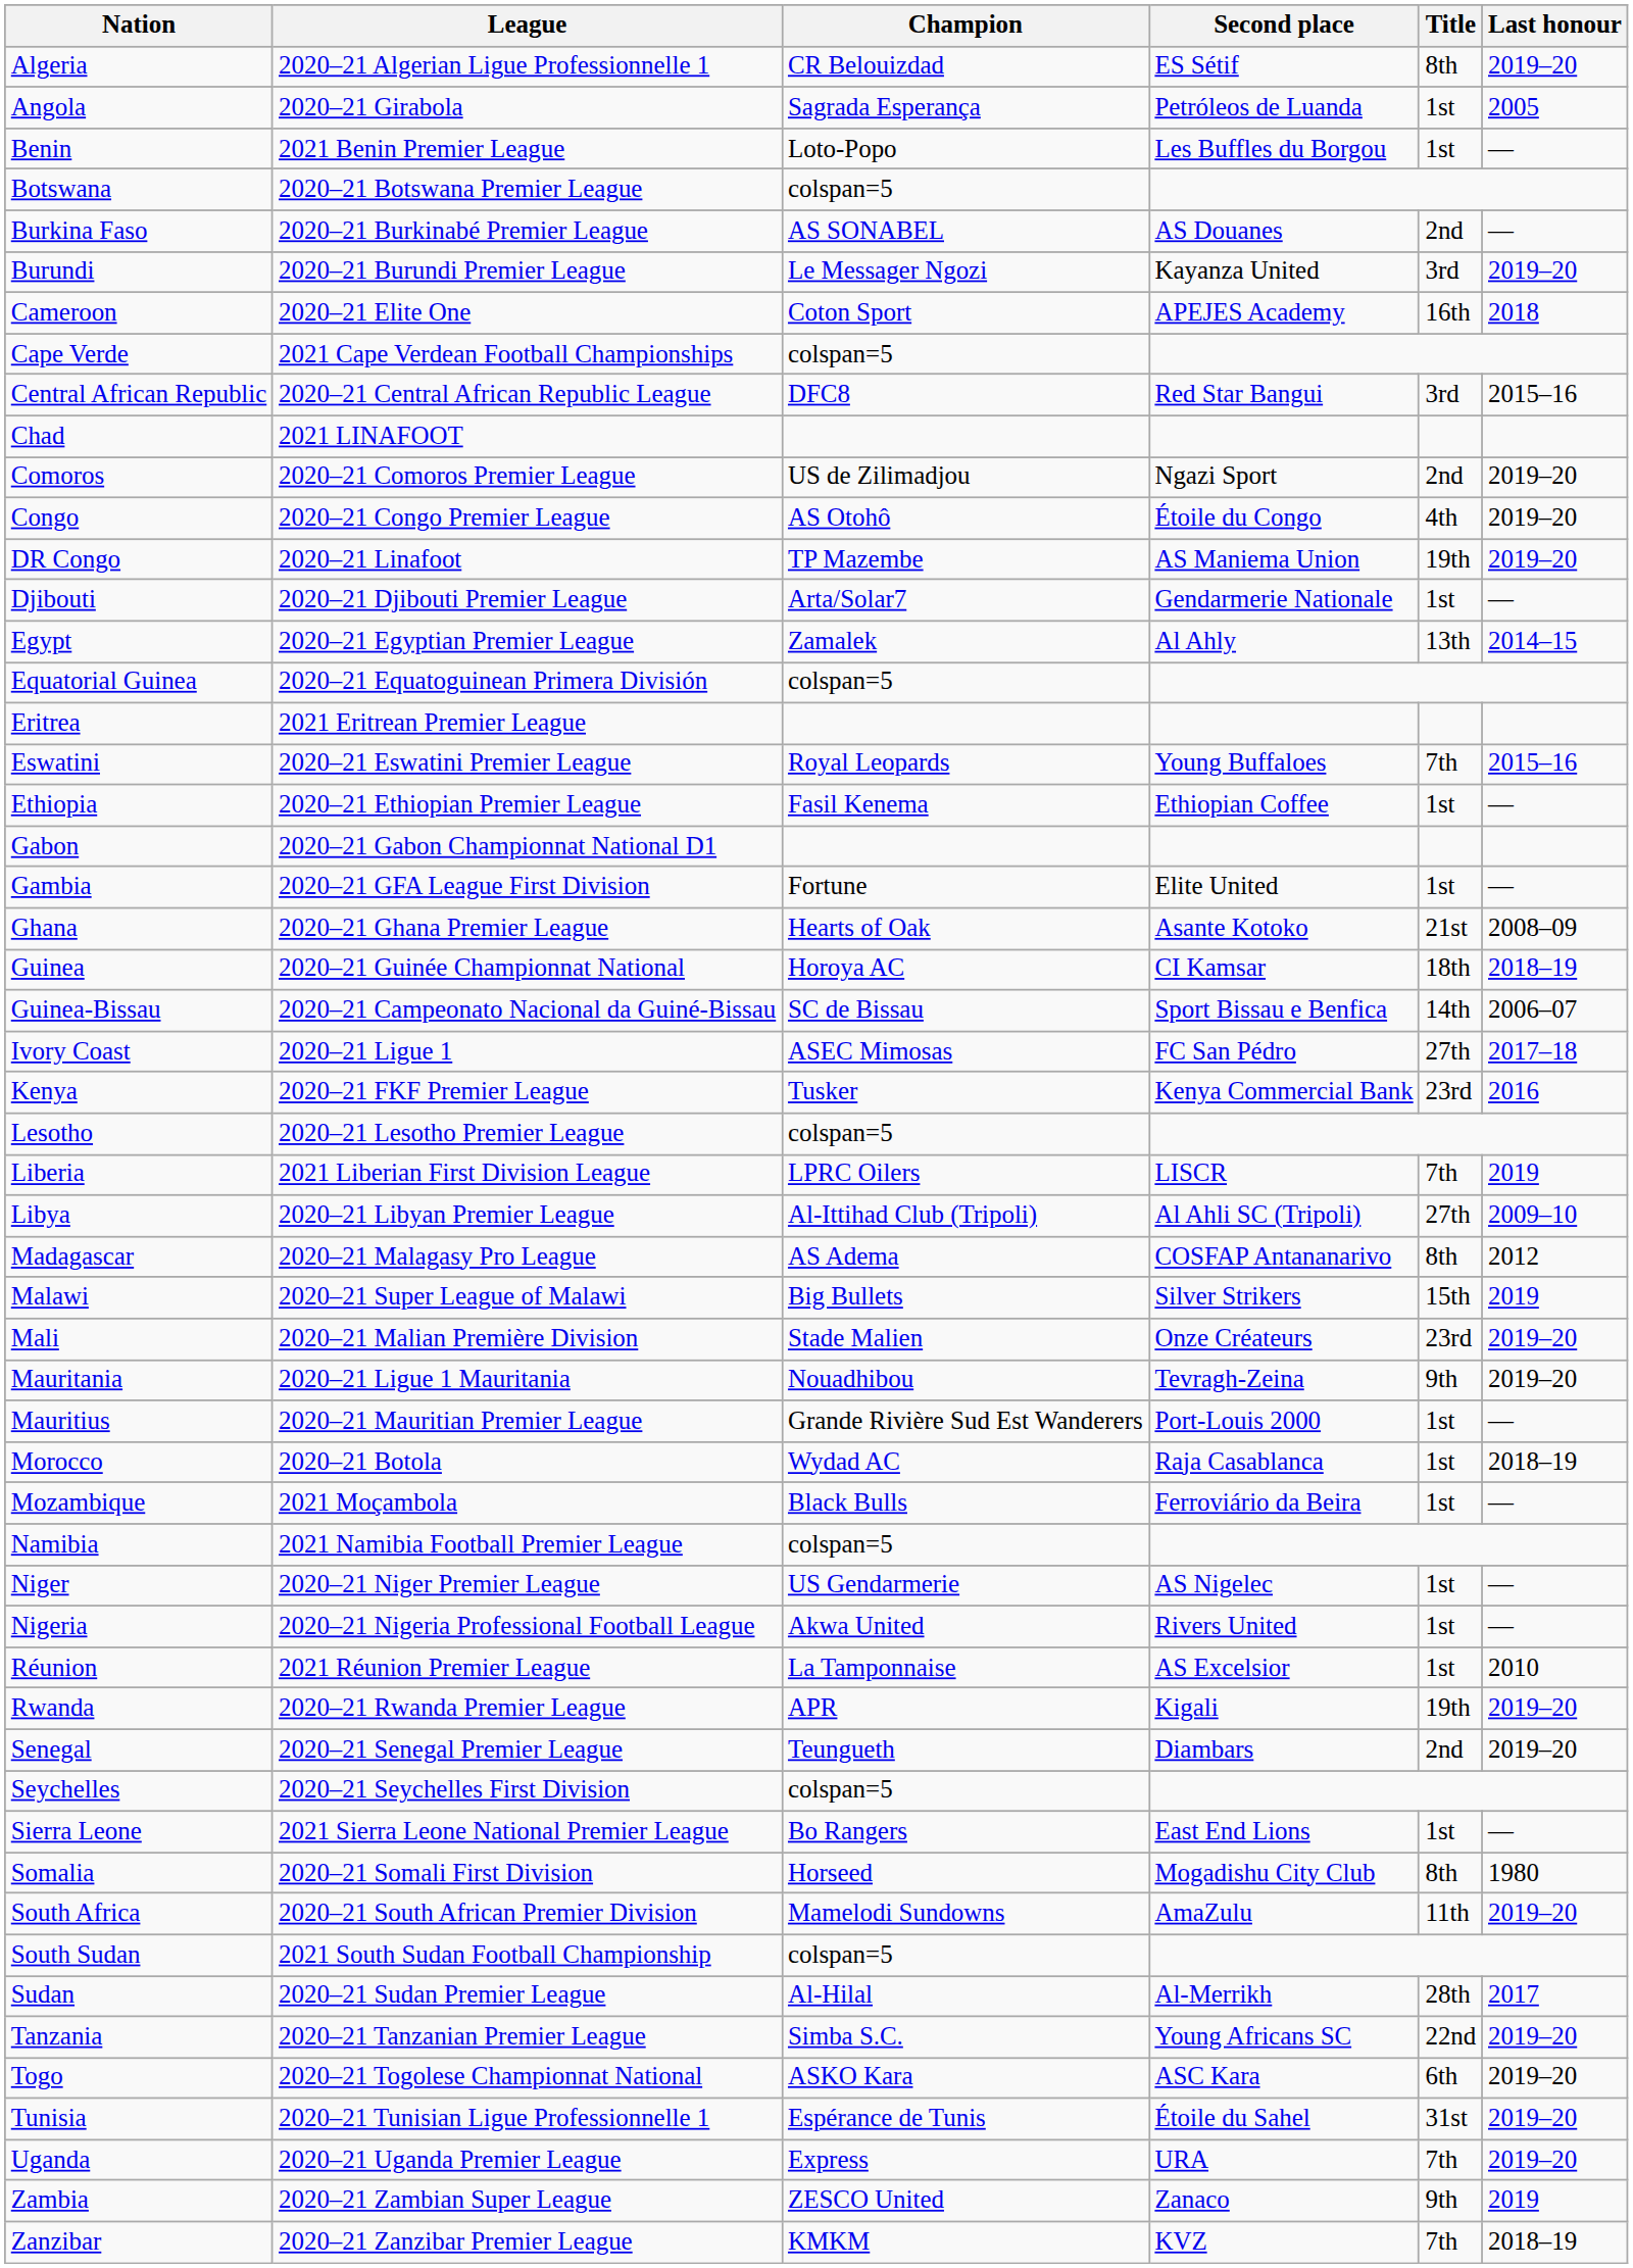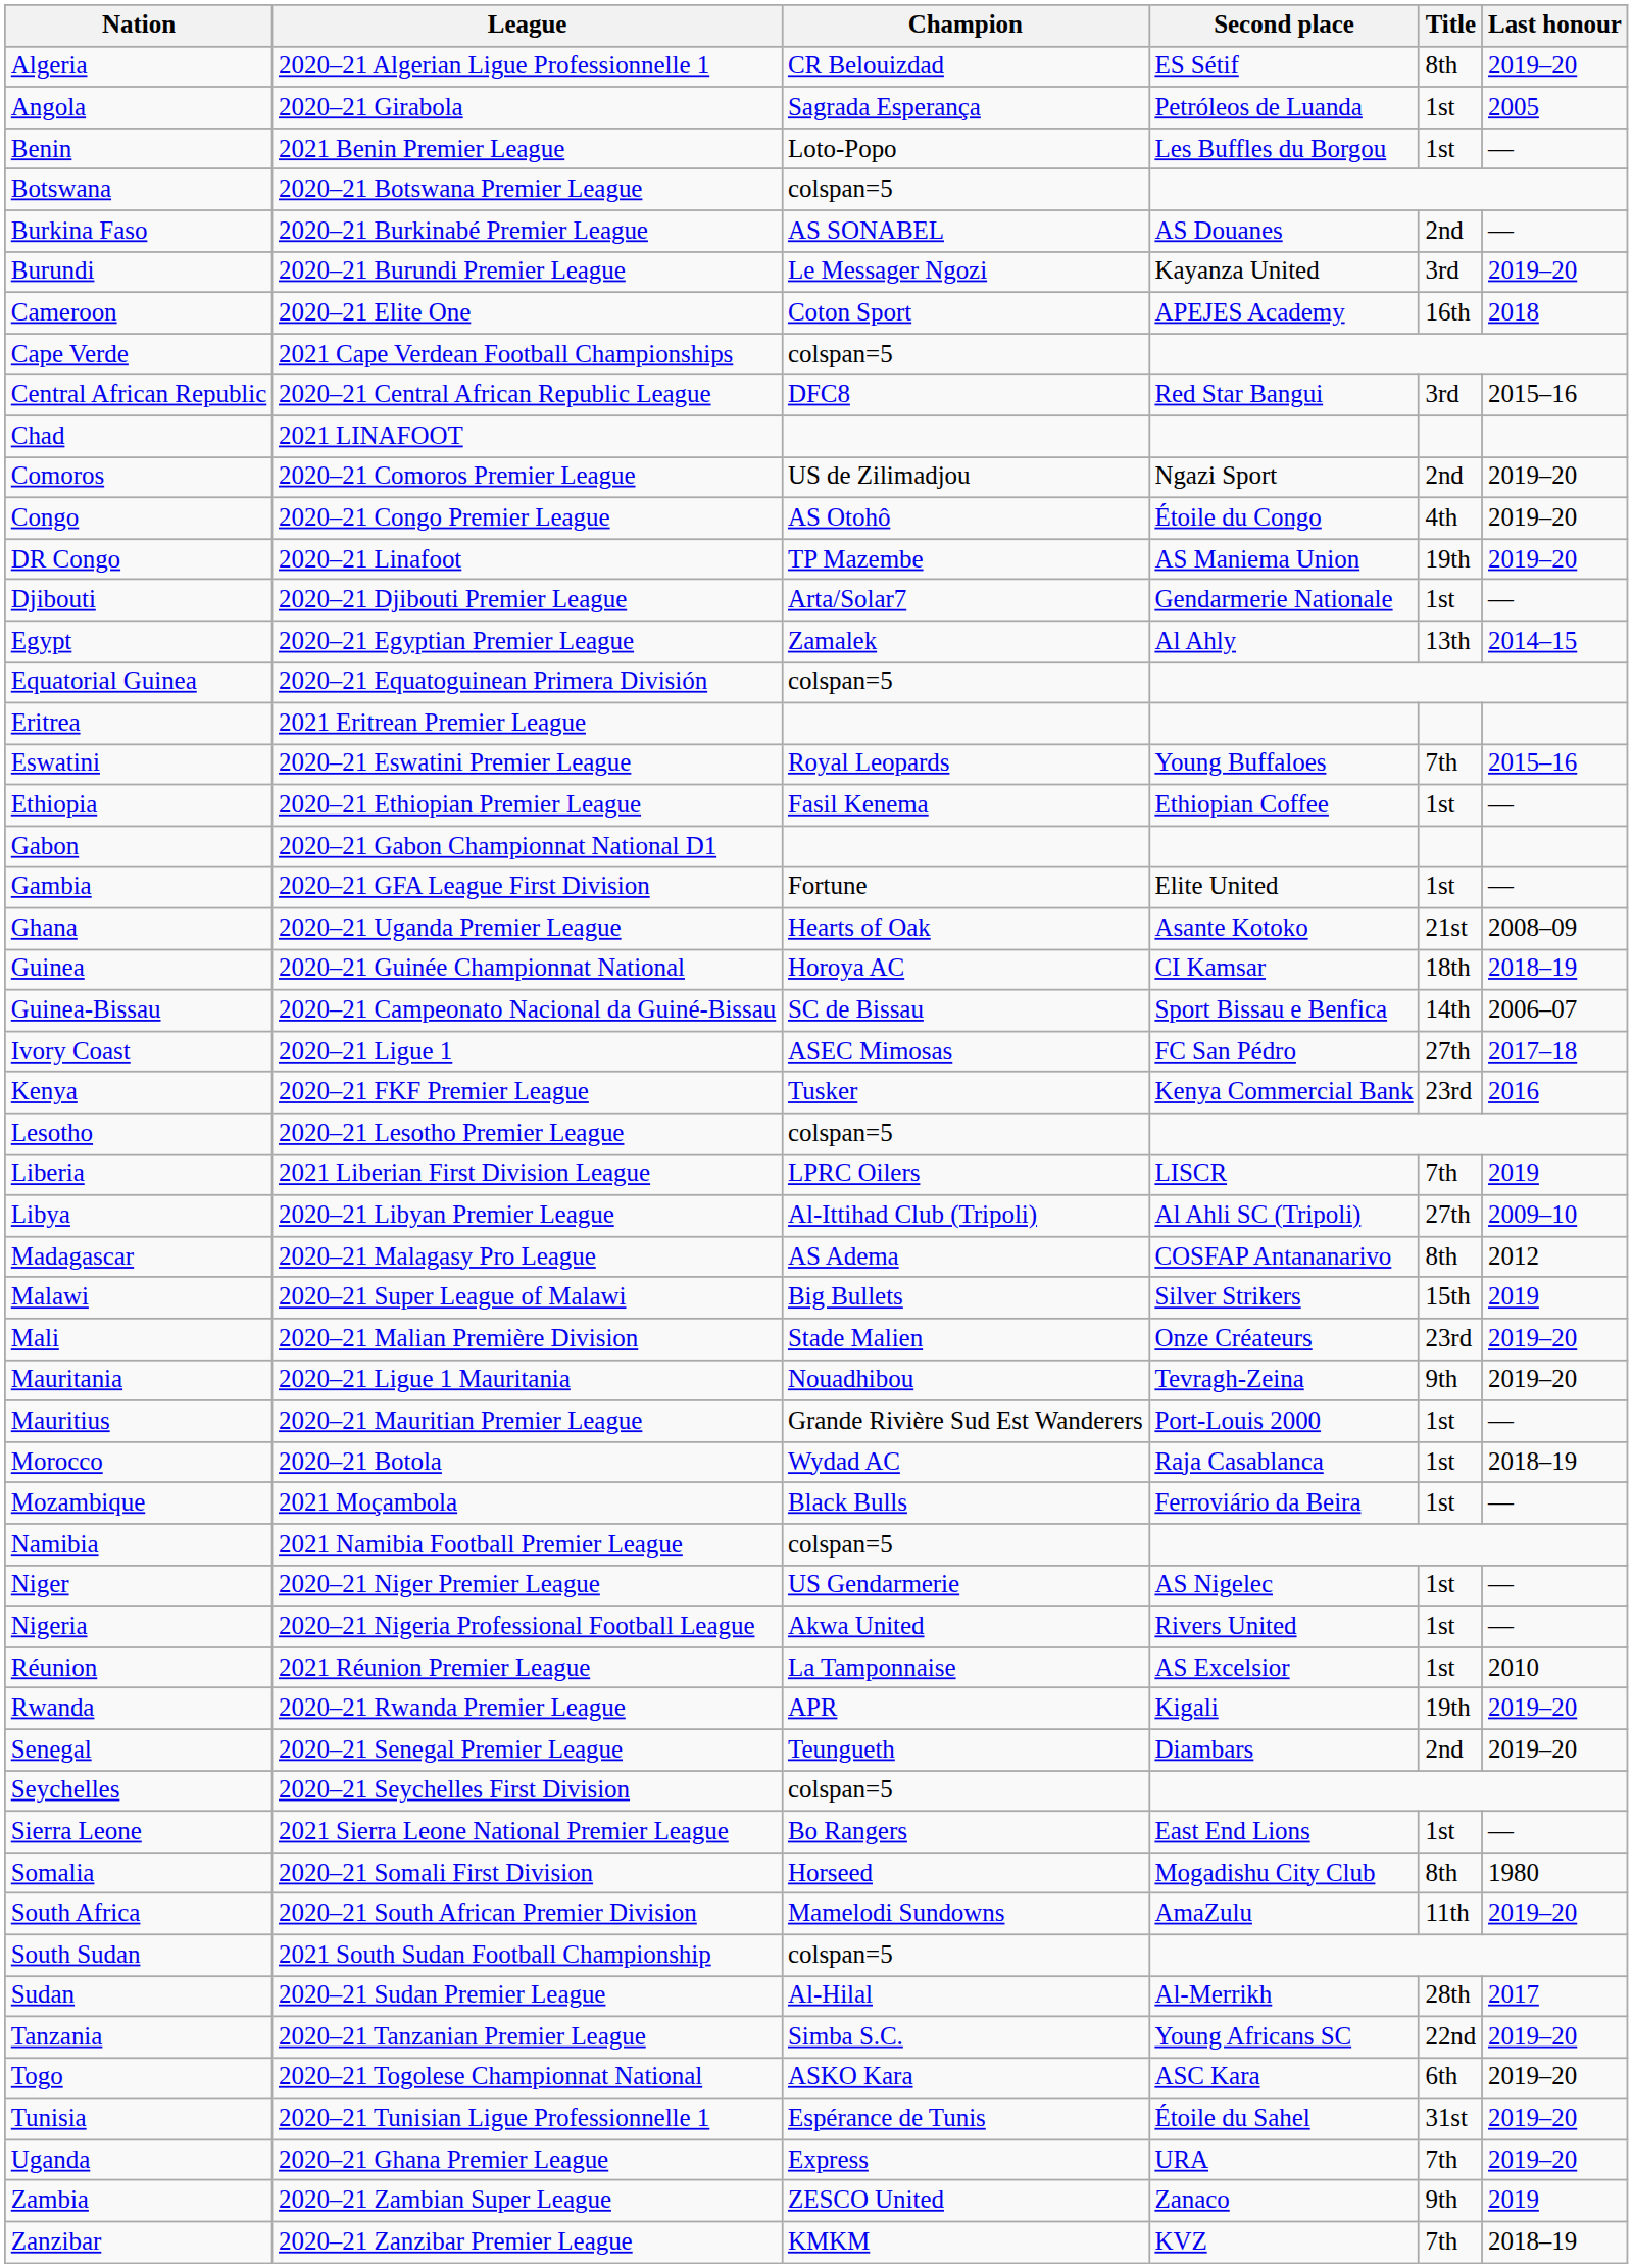Ghana | League: 2020–21 Ghana Premier League -> 2020–21 Uganda Premier League
Uganda | League: 2020–21 Uganda Premier League -> 2020–21 Ghana Premier League
